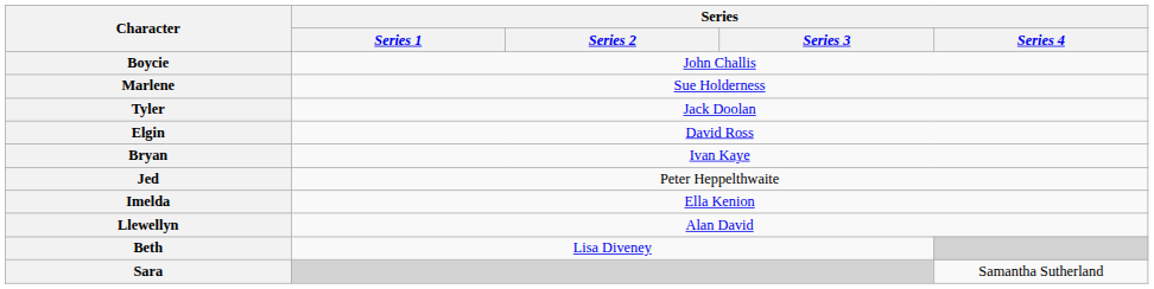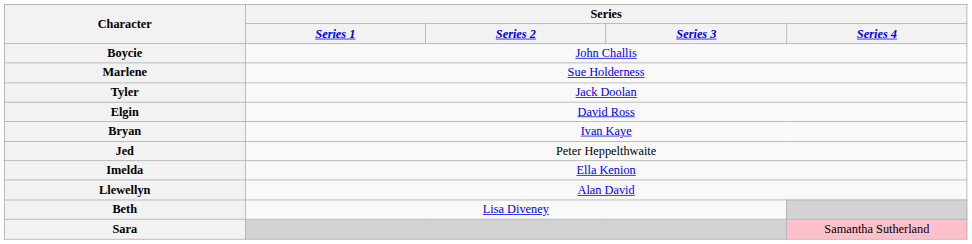Sara | Series / Series 4: no background -> pink background
